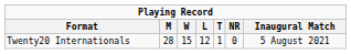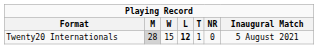Twenty20 Internationals | M: no background -> lightgrey background
Twenty20 Internationals | L: normal -> bold
